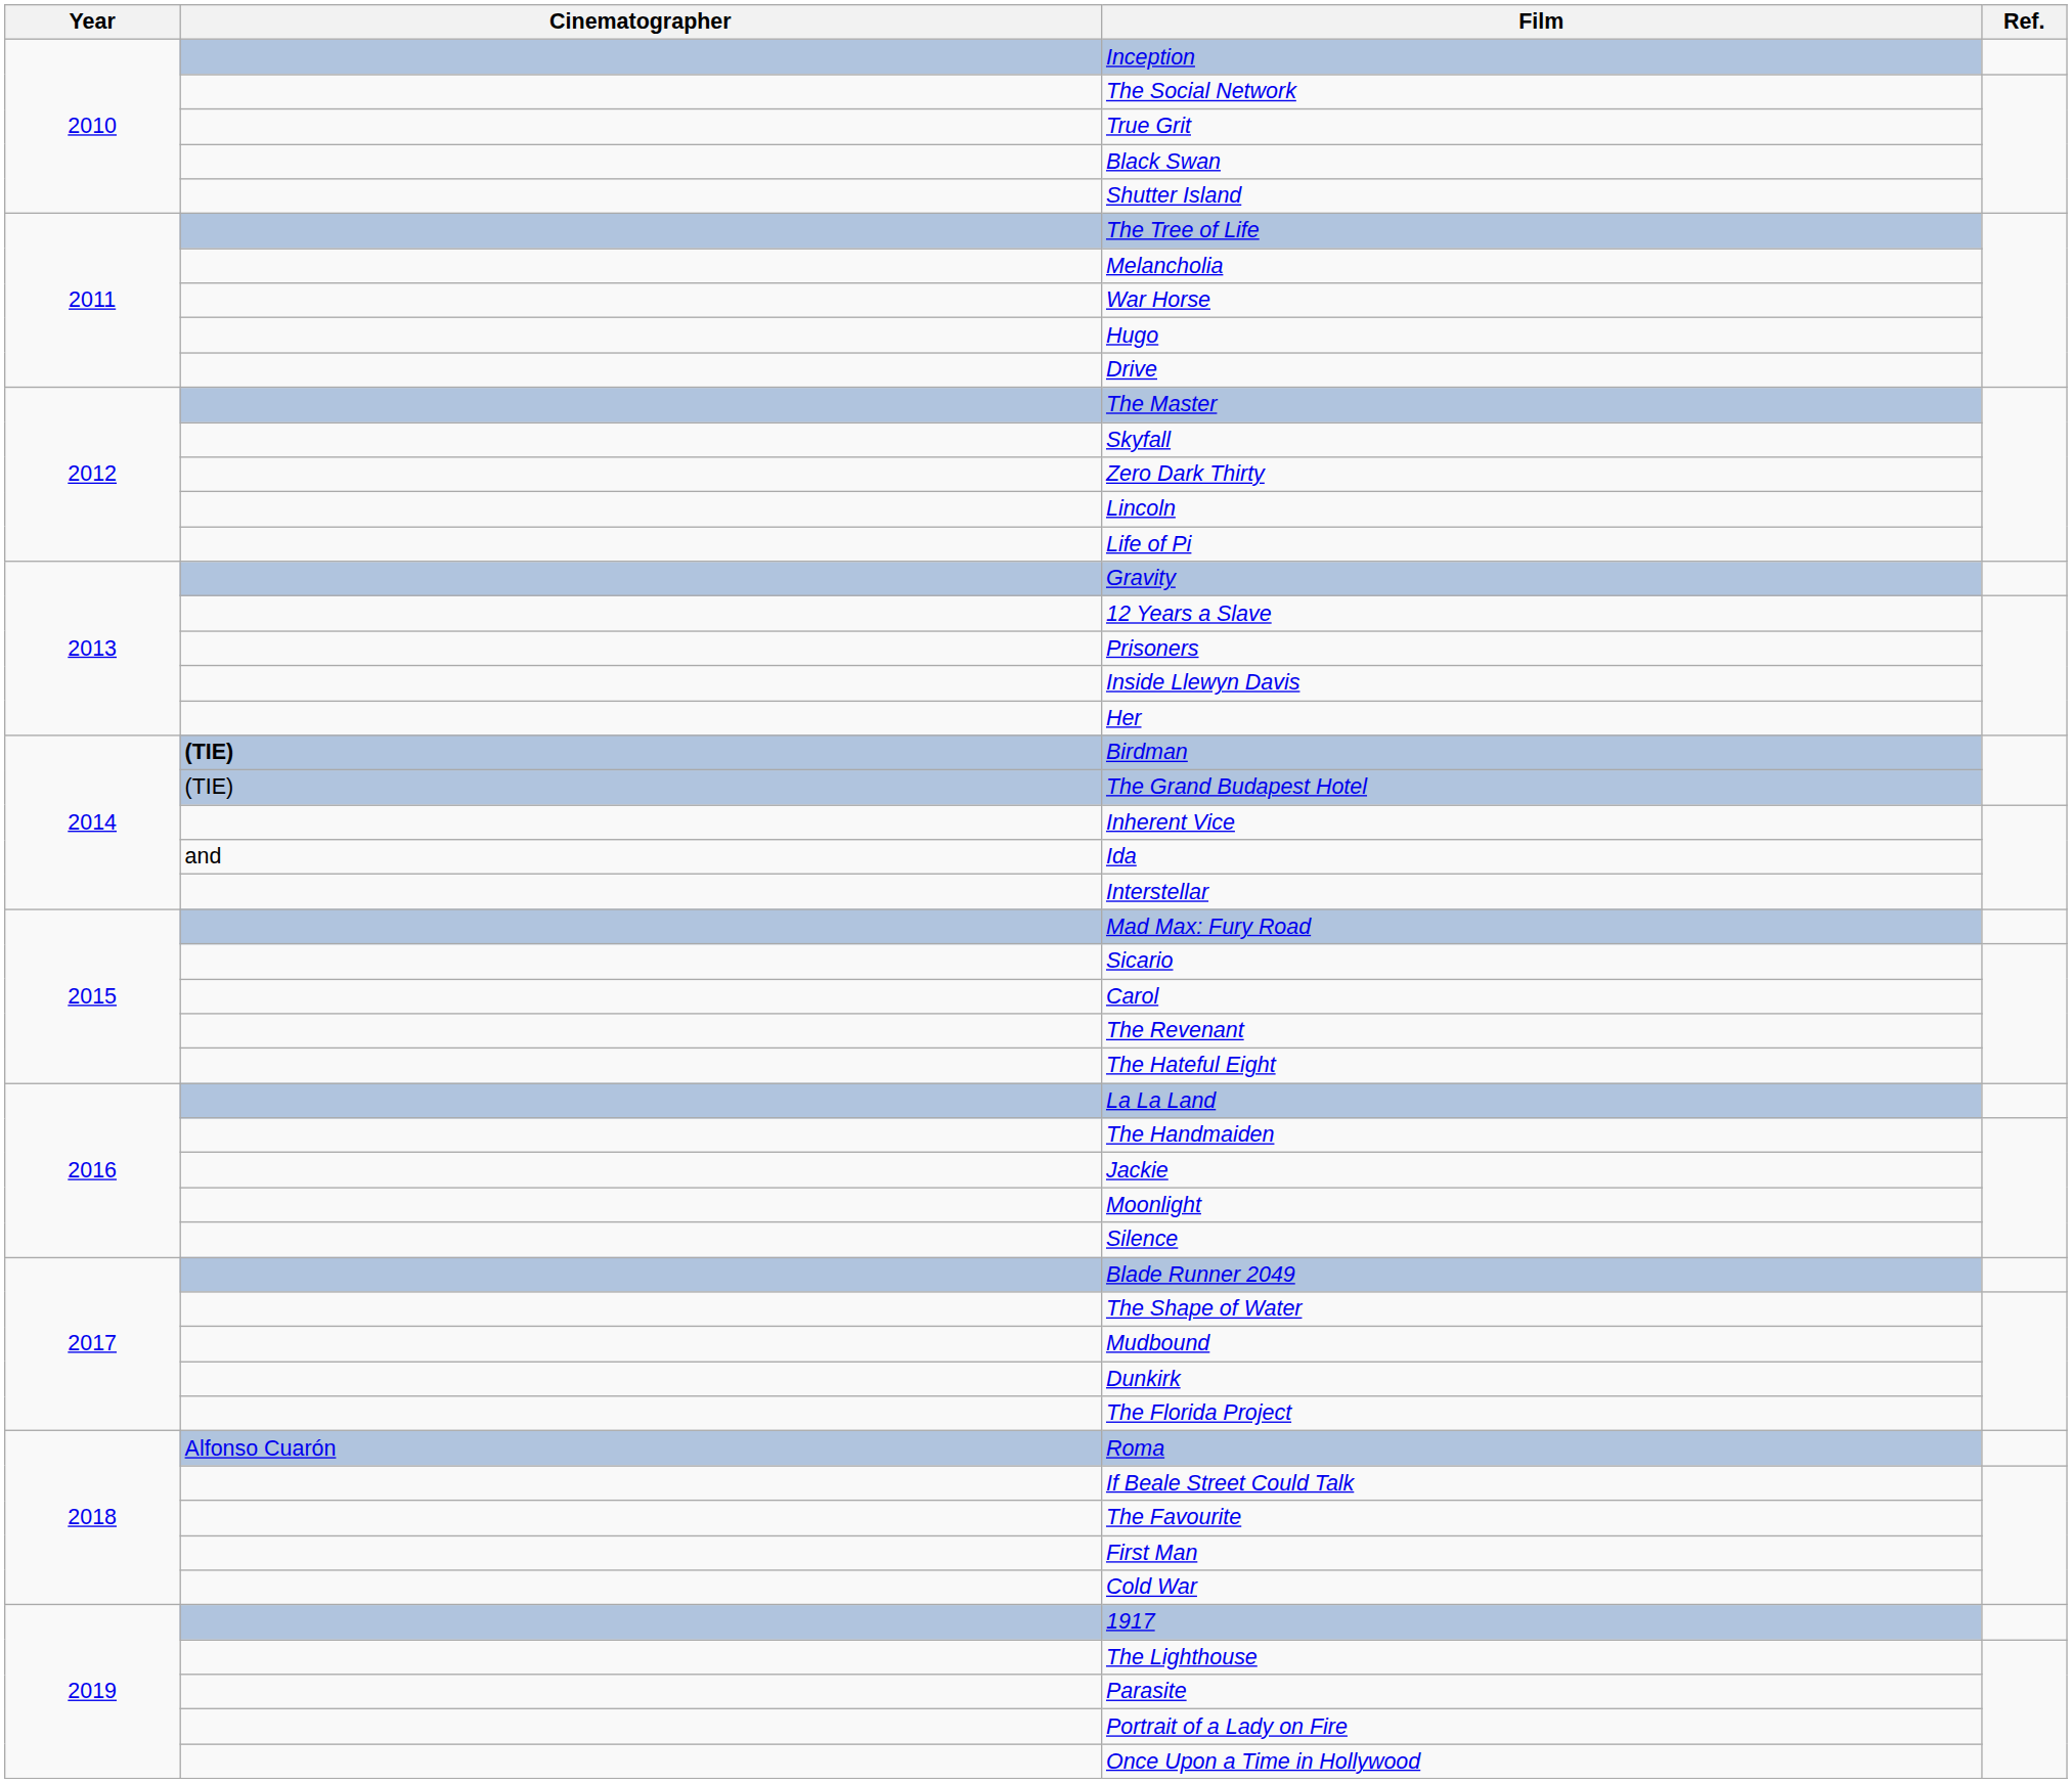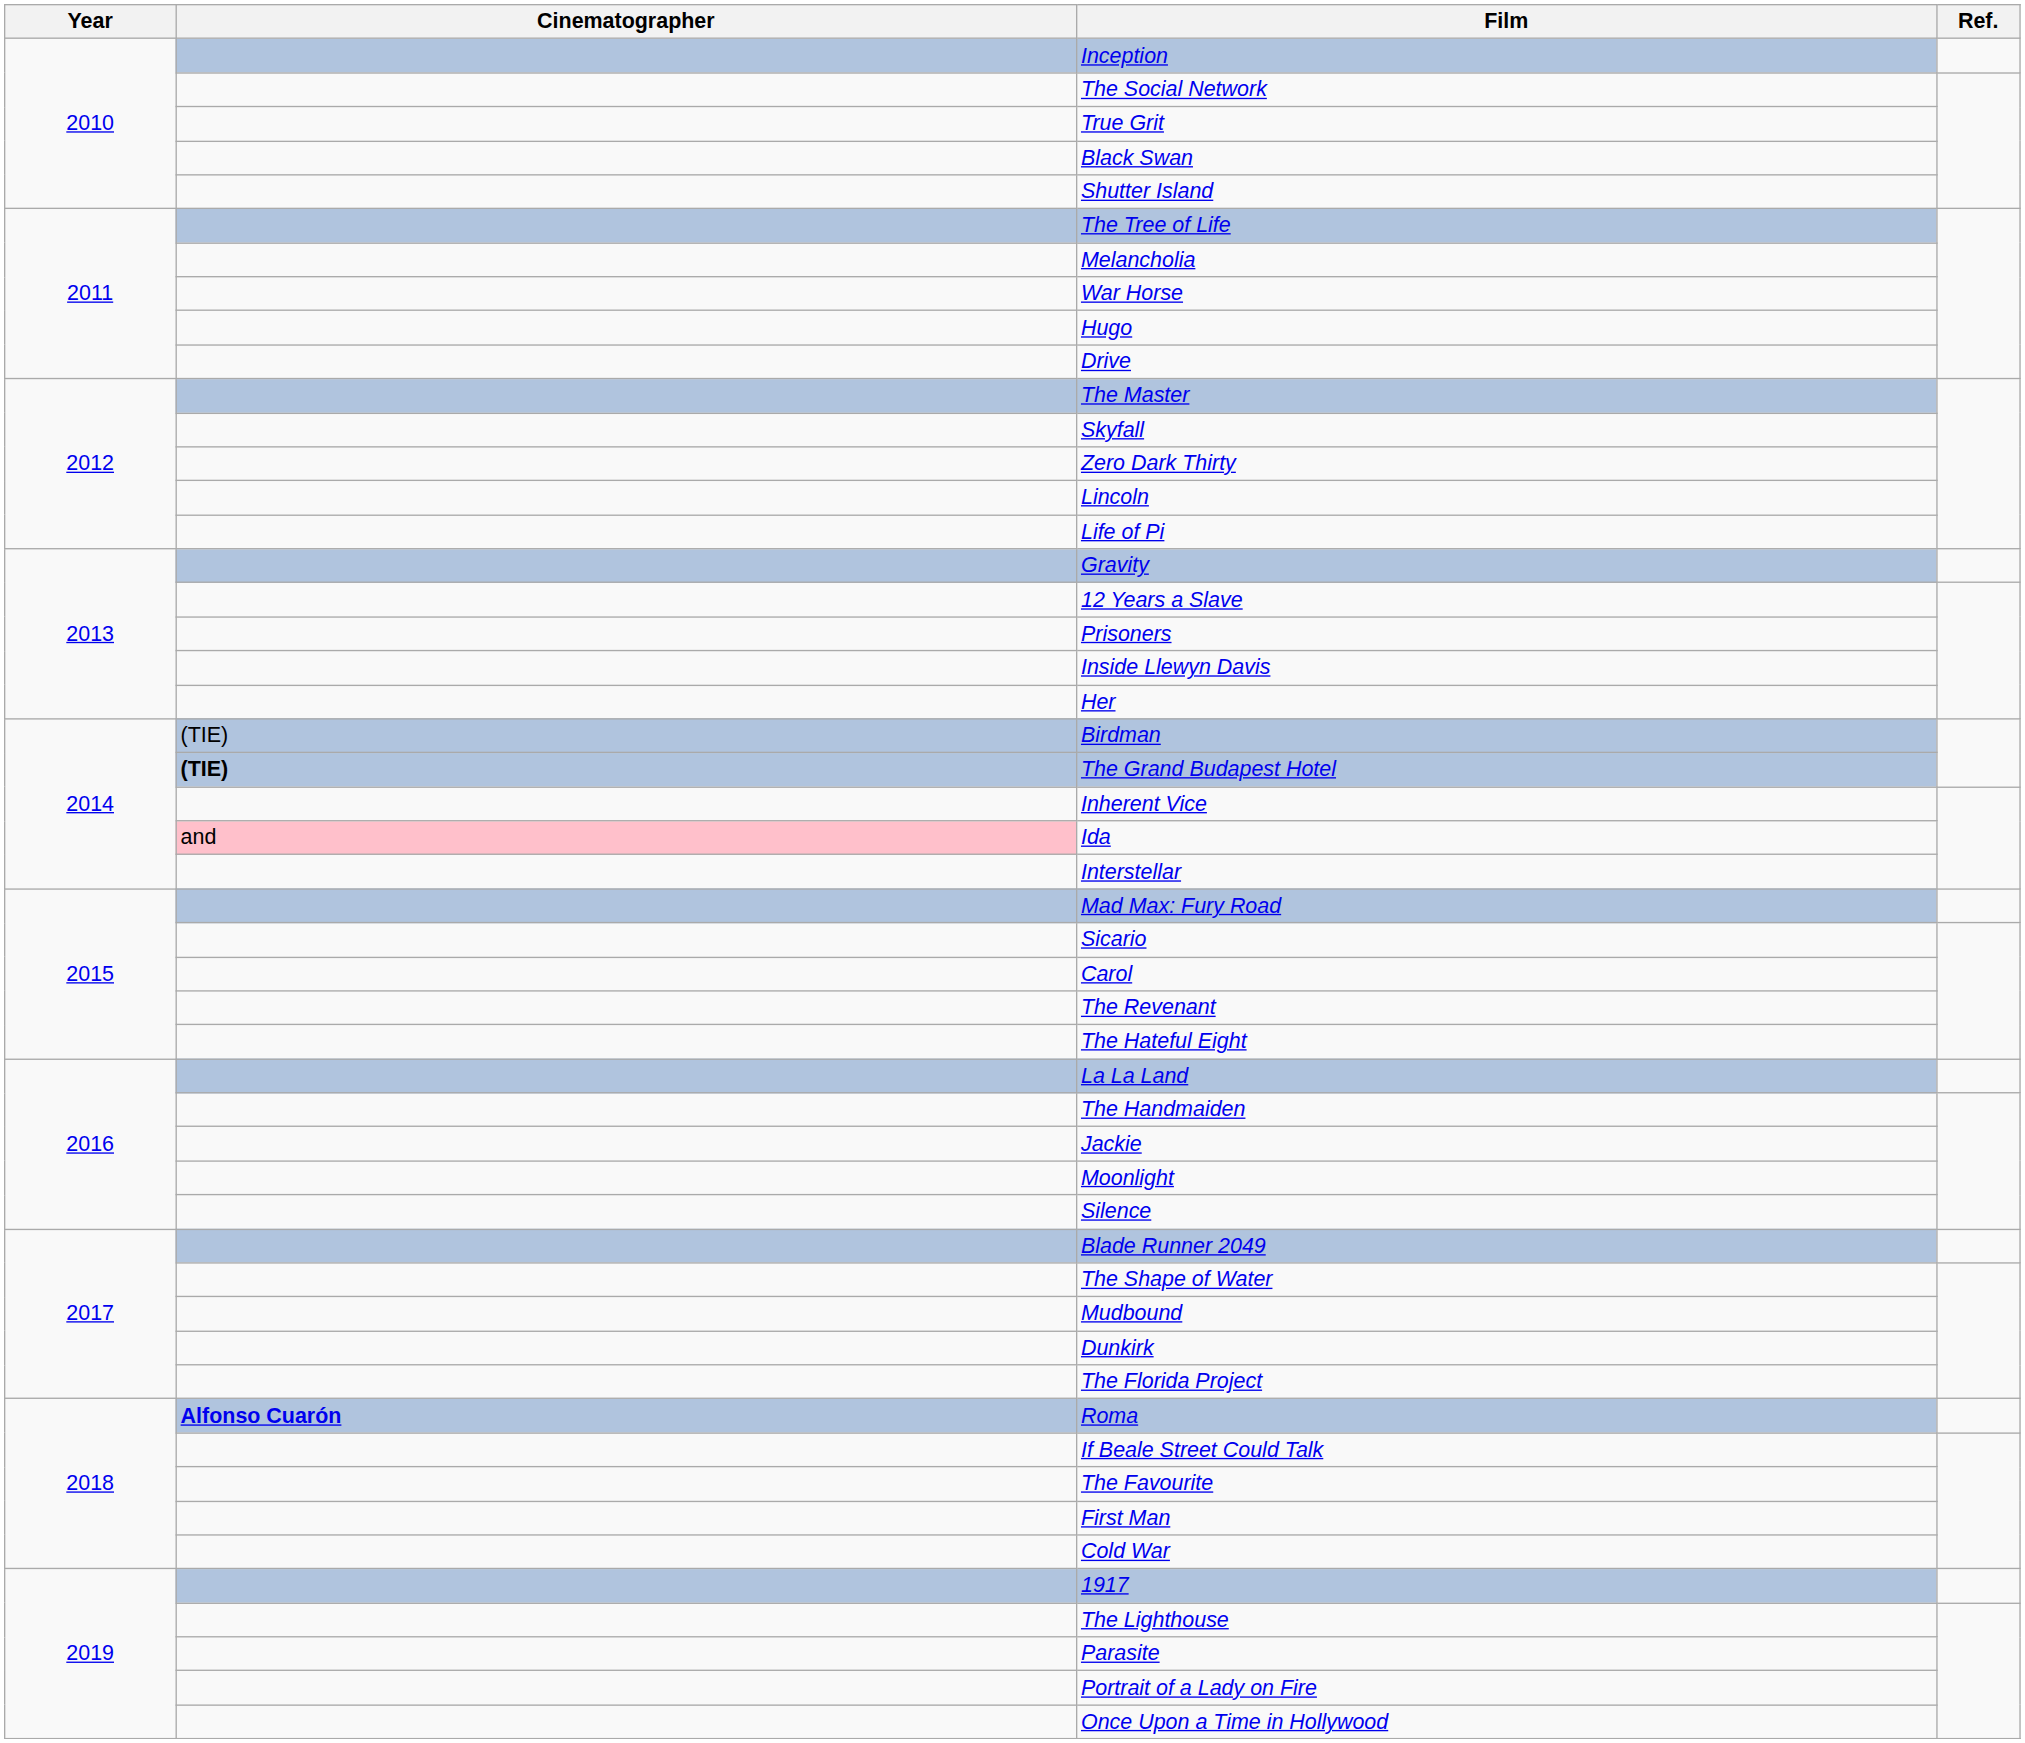Birdman | Cinematographer: bold -> normal
The Grand Budapest Hotel | Cinematographer: normal -> bold
Ida | Cinematographer: no background -> pink background
Roma | Cinematographer: normal -> bold
